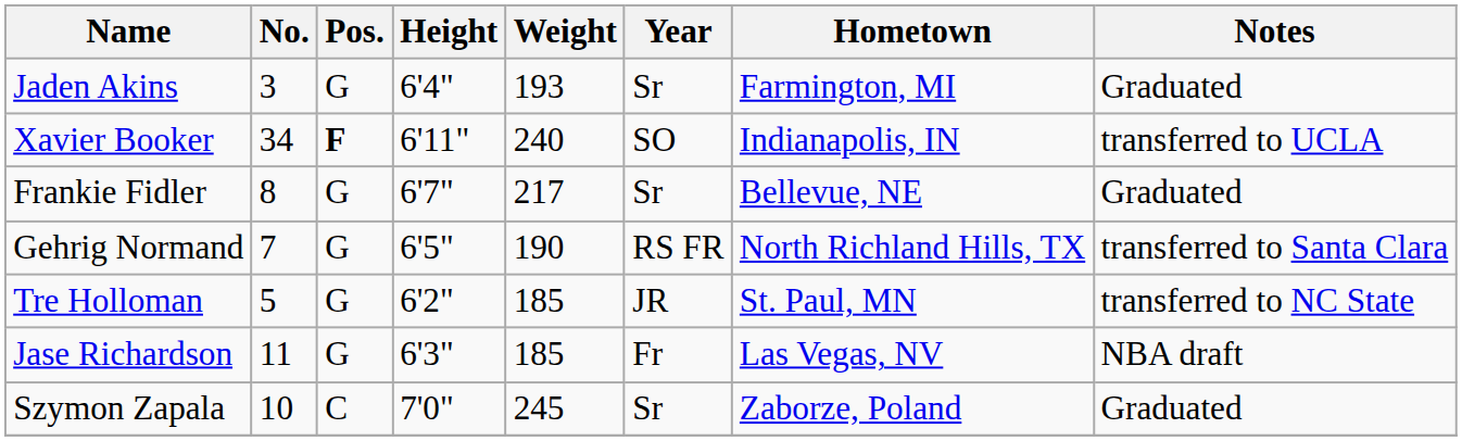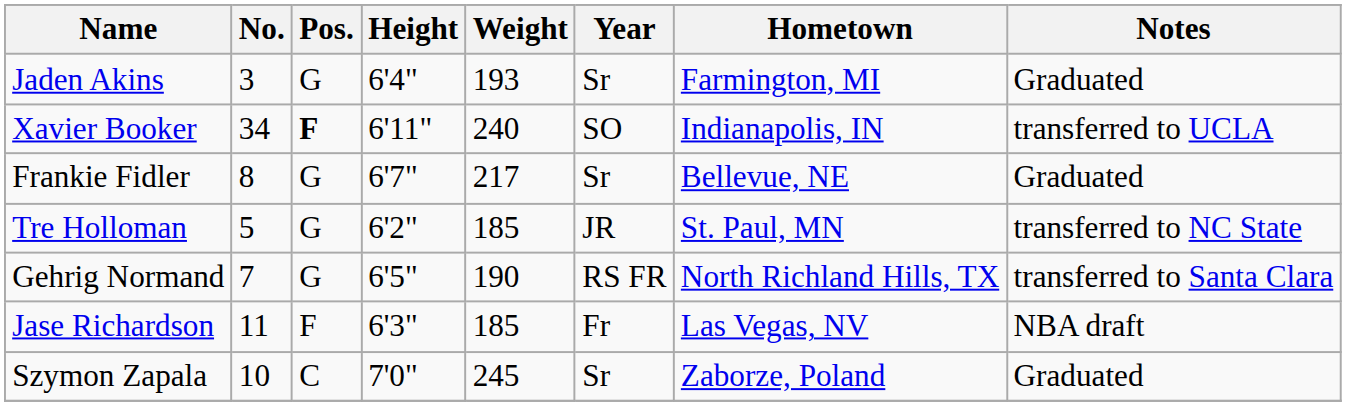rows swapped: Tre Holloman <-> Gehrig Normand
Jase Richardson | Pos.: G -> F
